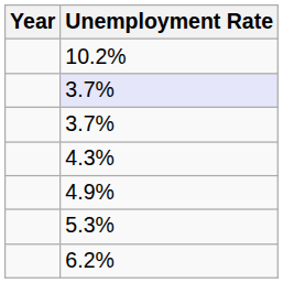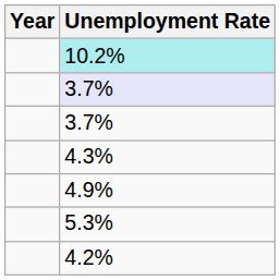row 2 | Unemployment Rate: no background -> paleturquoise background
row 8 | Unemployment Rate: 6.2% -> 4.2%
